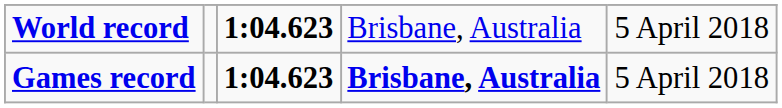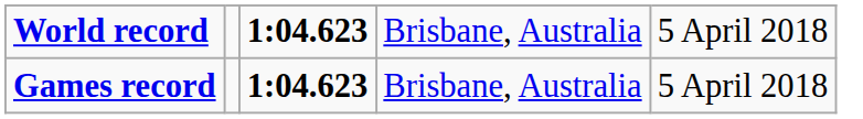Games record | column 4: bold -> normal
